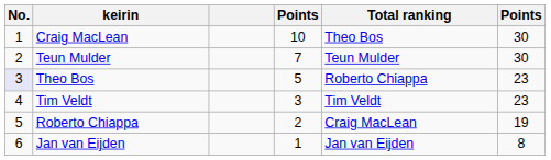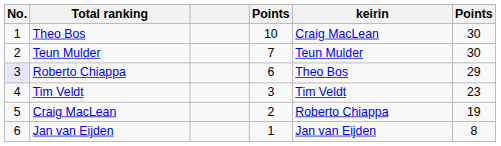columns swapped: keirin <-> Total ranking
row 4 | column 4: 5 -> 6
row 4 | column 6: 23 -> 29
